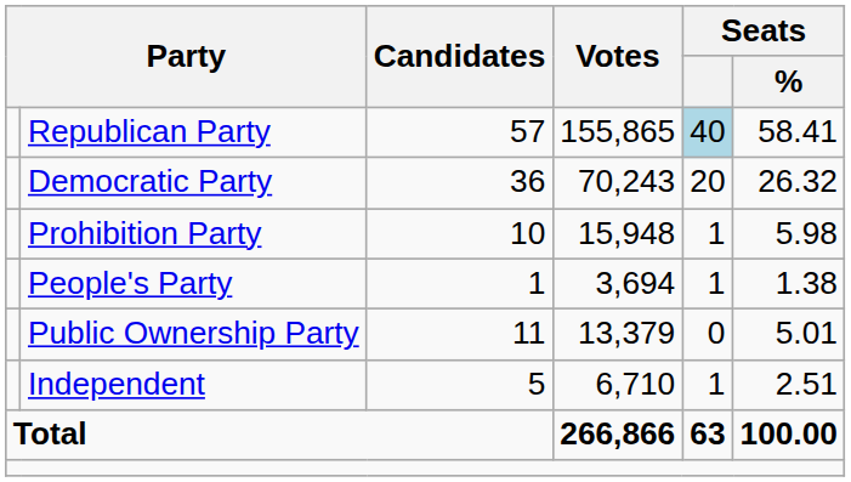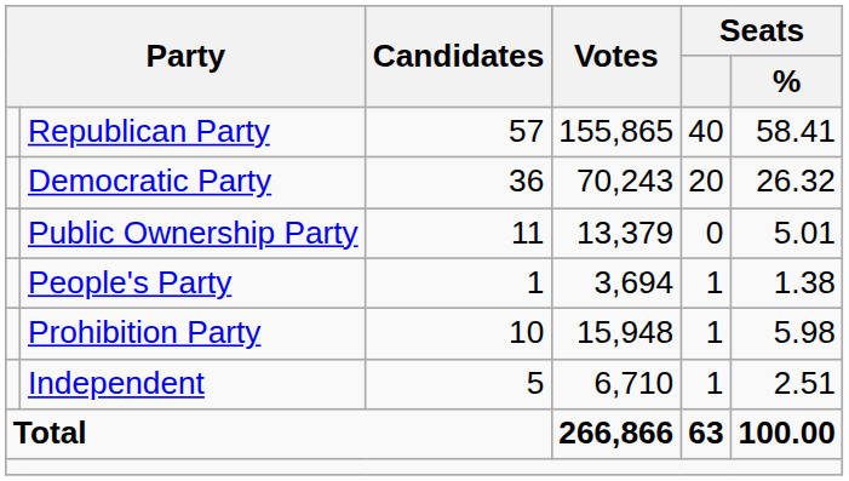Republican Party | Seats: lightblue background -> no background
rows swapped: Prohibition Party <-> Public Ownership Party
